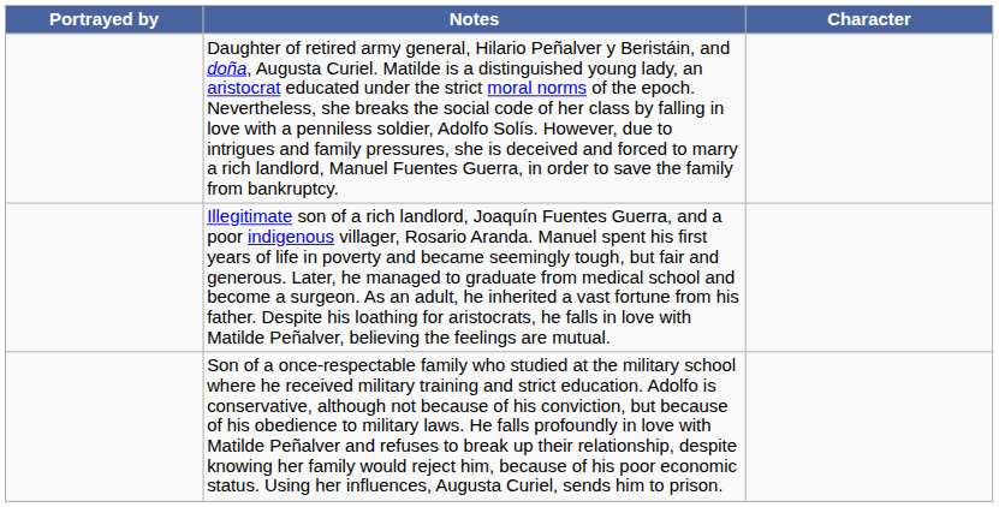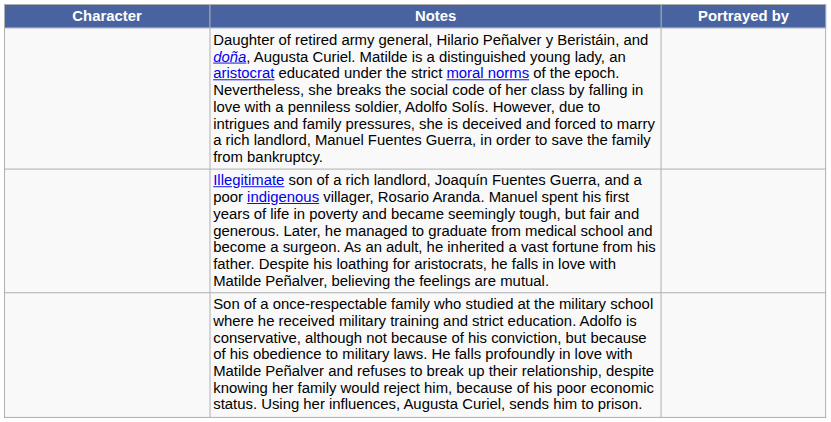columns swapped: Character <-> Portrayed by
